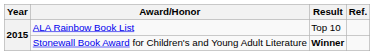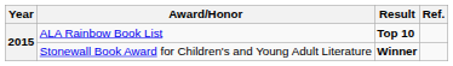ALA Rainbow Book List | Result: normal -> bold
